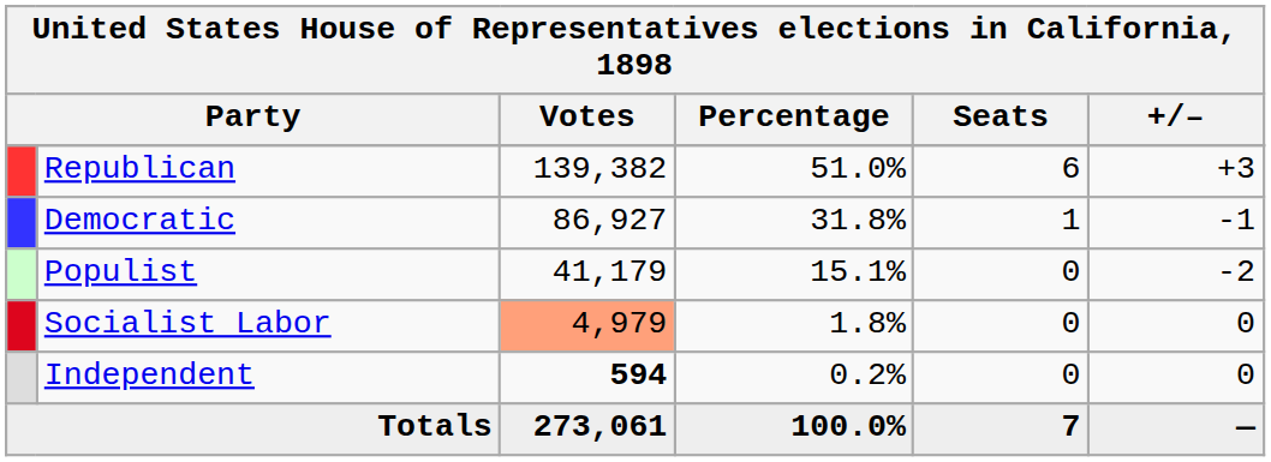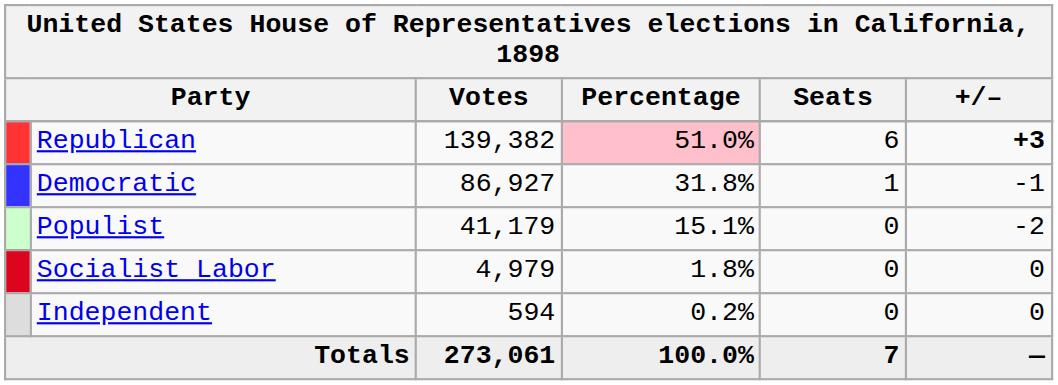Republican | Percentage: no background -> pink background
Republican | +/–: normal -> bold
Socialist Labor | Votes: lightsalmon background -> no background
Independent | Votes: bold -> normal
